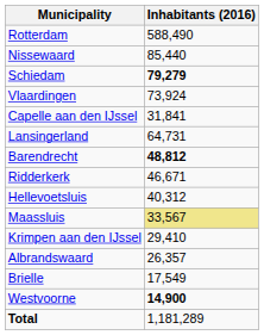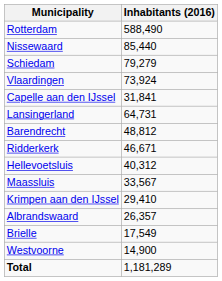Schiedam | Inhabitants (2016): bold -> normal
Barendrecht | Inhabitants (2016): bold -> normal
Maassluis | Inhabitants (2016): khaki background -> no background
Westvoorne | Inhabitants (2016): bold -> normal
